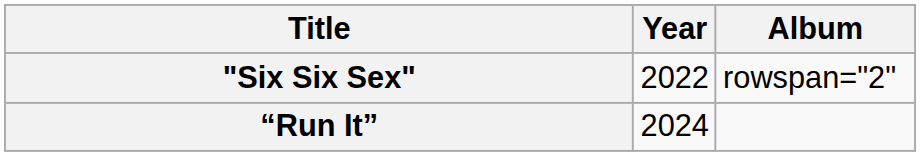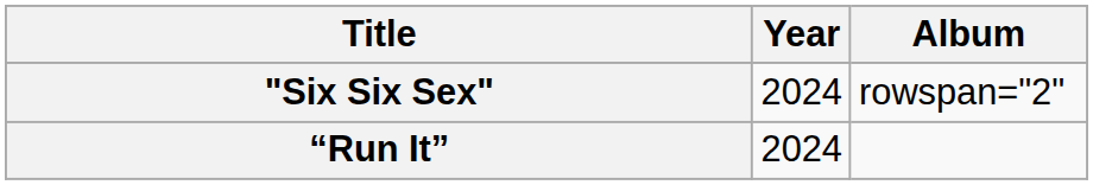"Six Six Sex" | Year: 2022 -> 2024
